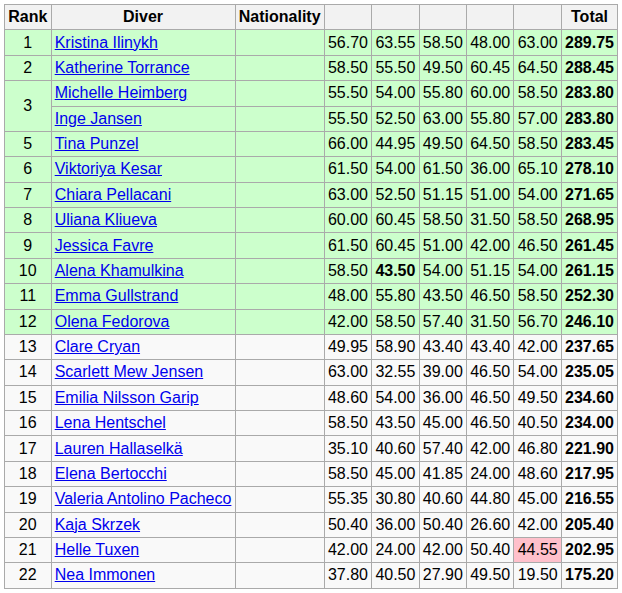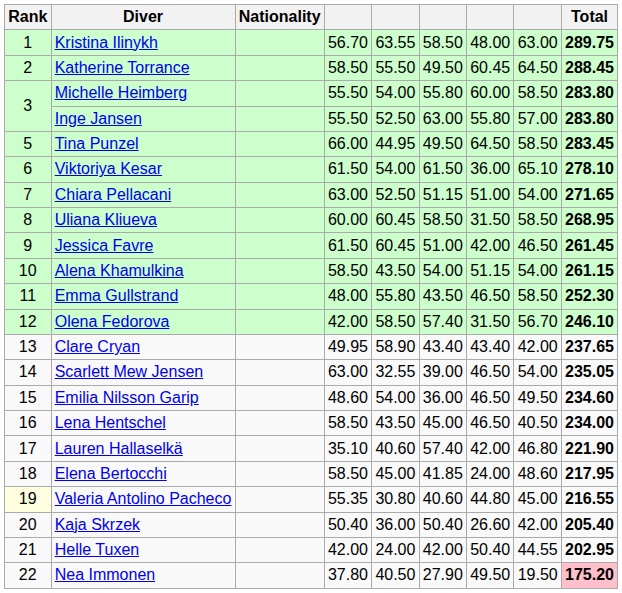Alena Khamulkina | column 5: bold -> normal
Valeria Antolino Pacheco | Rank: no background -> lightyellow background
Helle Tuxen | column 8: pink background -> no background
Nea Immonen | Total: no background -> pink background
